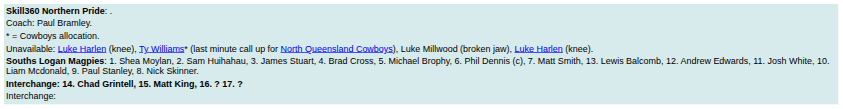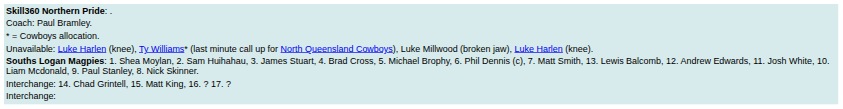row 6 | column 1: bold -> normal
